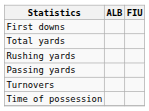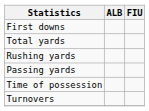rows swapped: Turnovers <-> Time of possession
